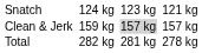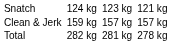Clean & Jerk | column 3: lightgrey background -> no background
